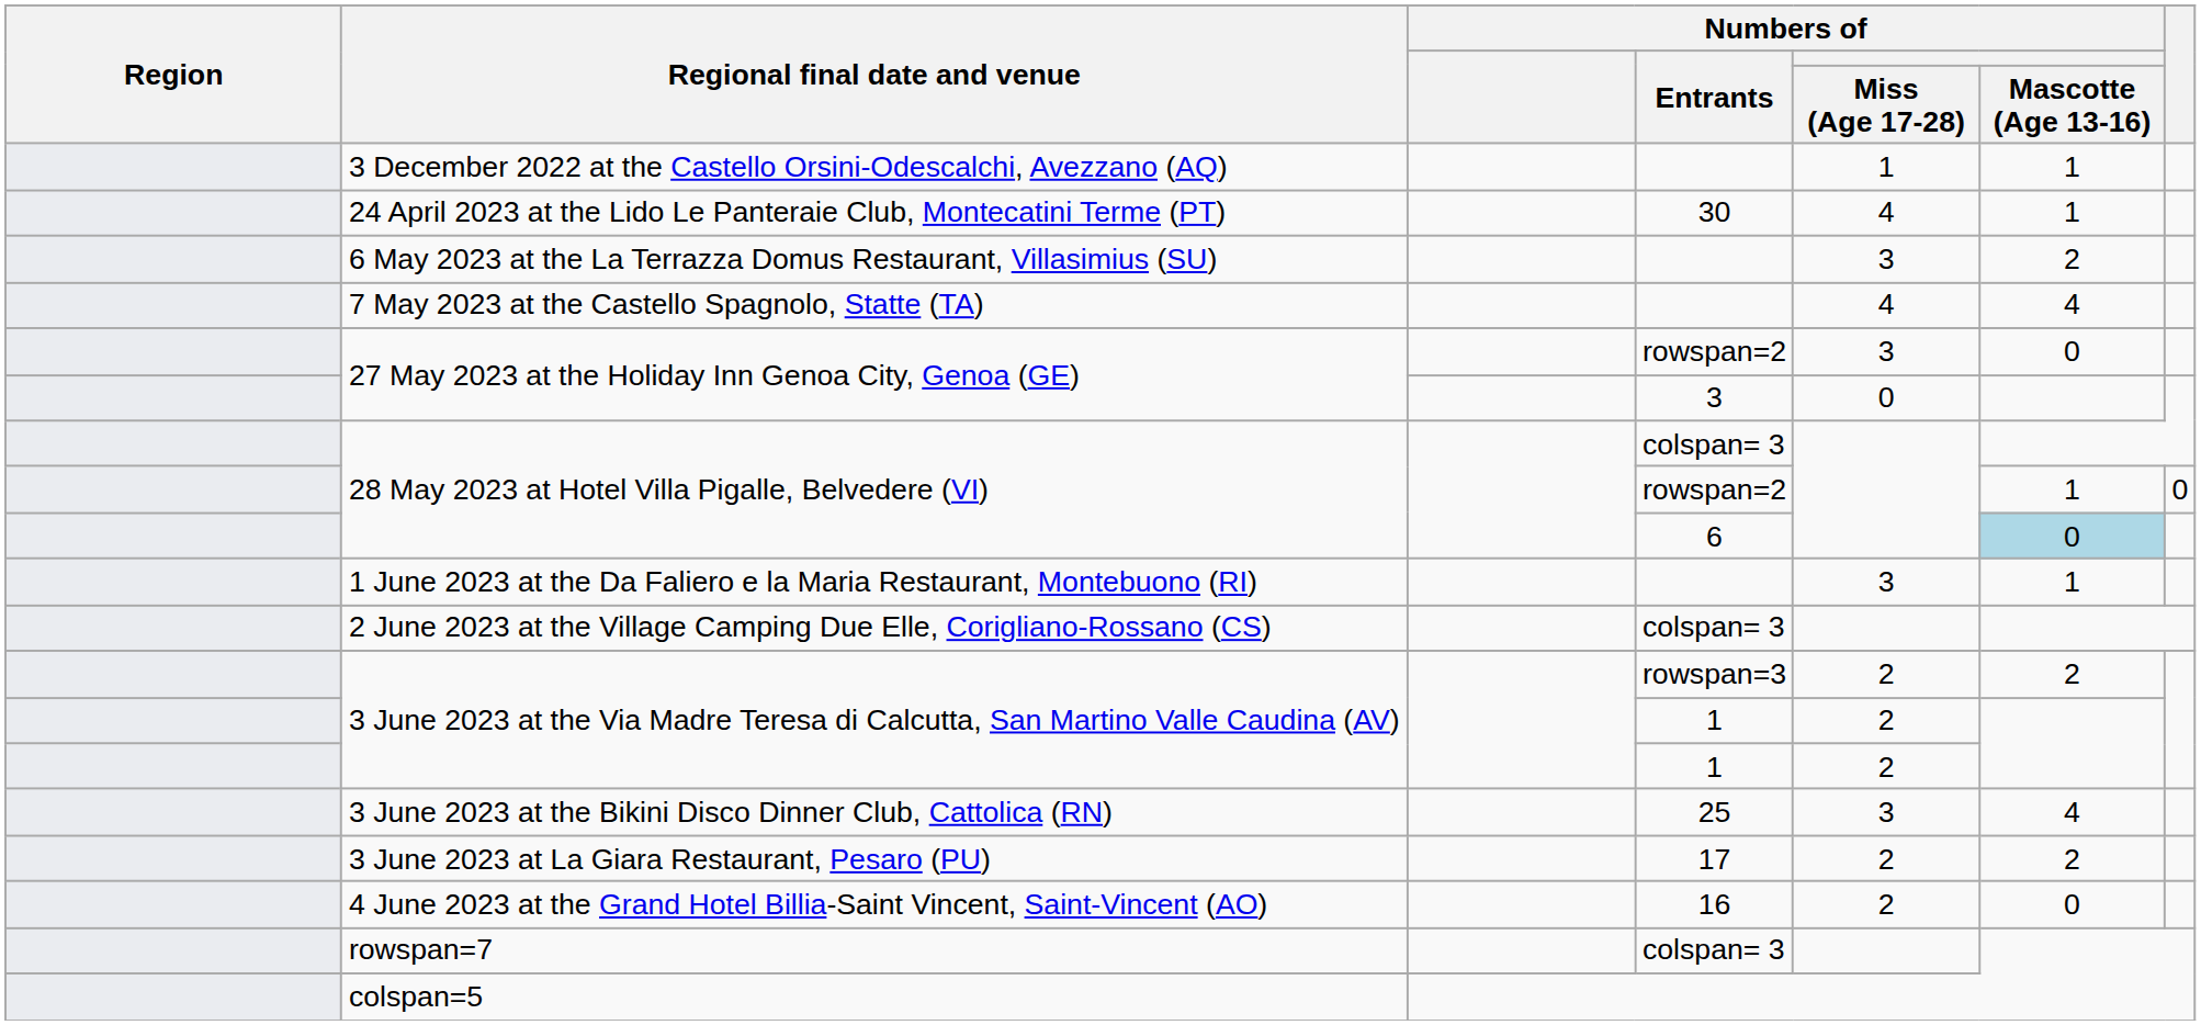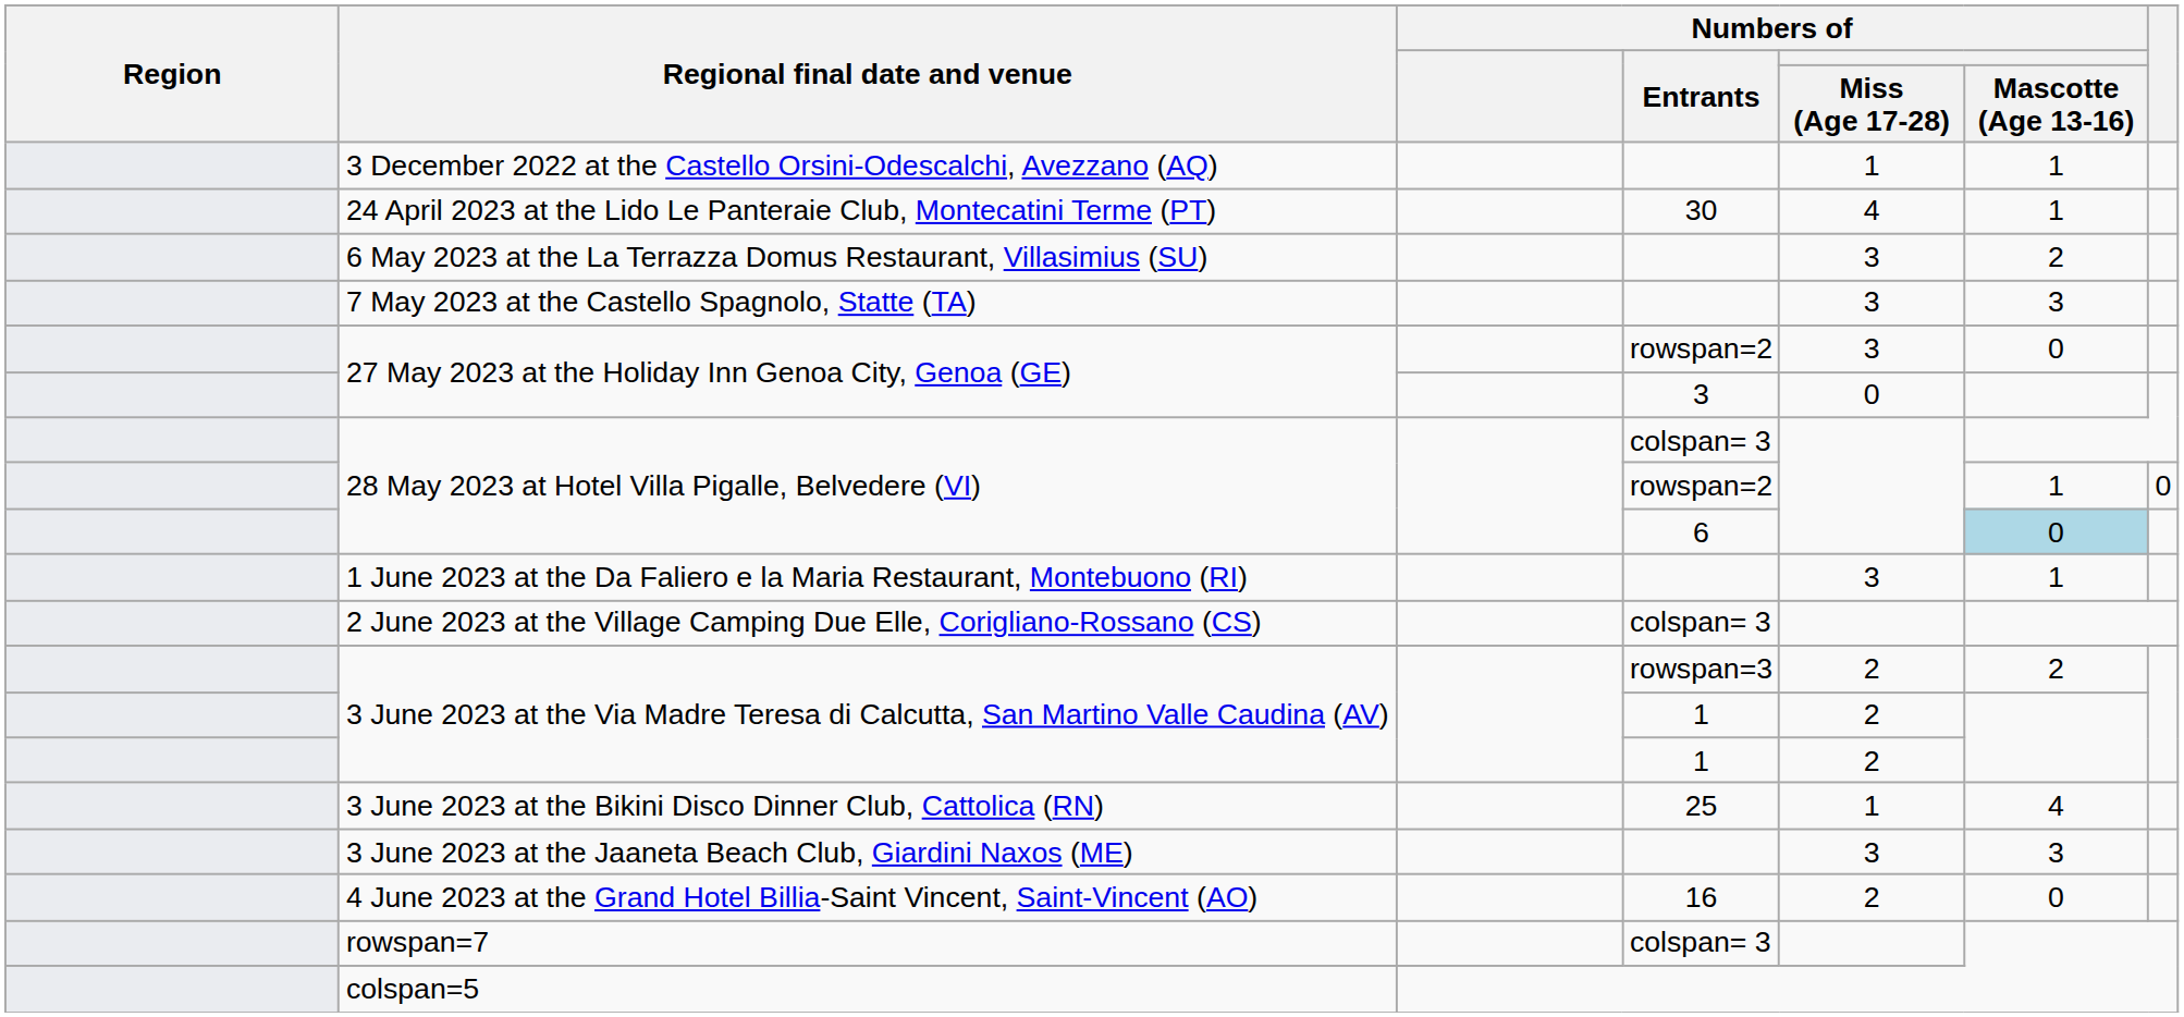7 May 2023 at the Castello Spagnolo, Statte (TA) | Numbers of / Miss (Age 17-28): 4 -> 3
7 May 2023 at the Castello Spagnolo, Statte (TA) | Numbers of / Mascotte (Age 13-16): 4 -> 3
3 June 2023 at the Bikini Disco Dinner Club, Cattolica (RN) | Numbers of / Miss (Age 17-28): 3 -> 1
- row: 3 June 2023 at La Giara Restaurant, Pesaro (PU) | 17 | 2 | 2
+ row: 3 June 2023 at the Jaaneta Beach Club, Giardini Naxos (ME) | 3 | 3
